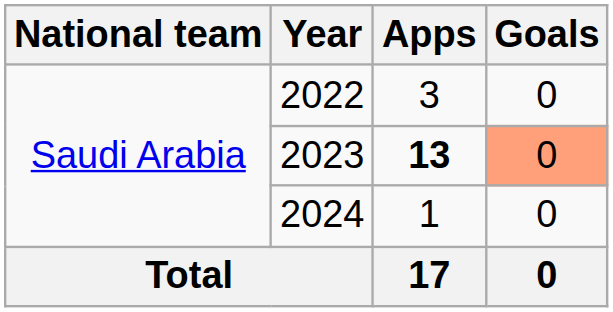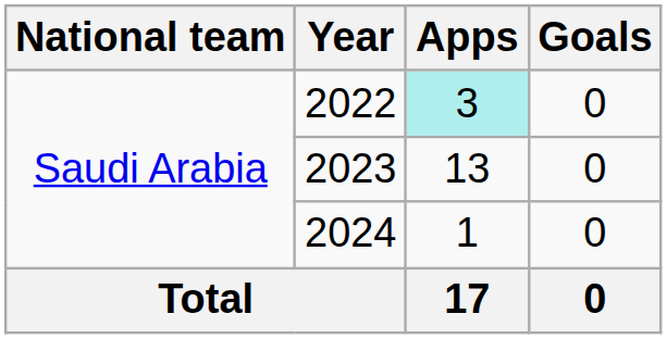2022 | Apps: no background -> paleturquoise background
2023 | Apps: bold -> normal
2023 | Goals: lightsalmon background -> no background
